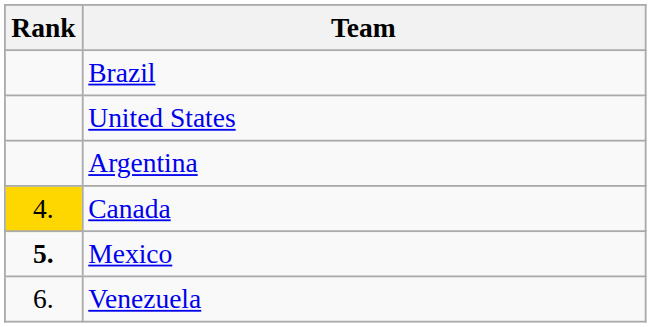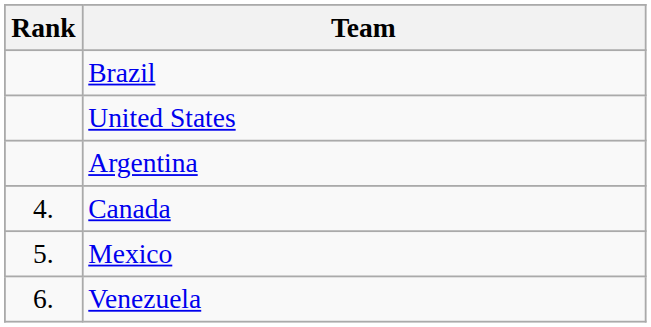Canada | Rank: gold background -> no background
Mexico | Rank: bold -> normal
